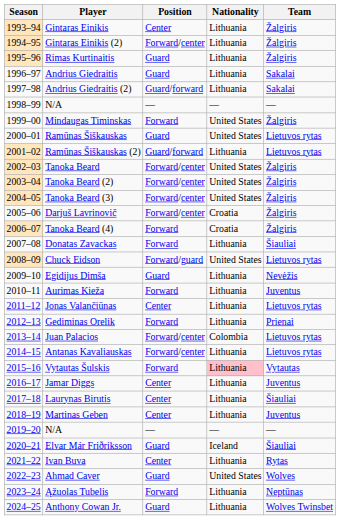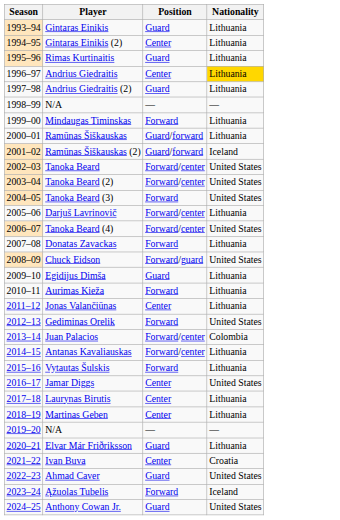- column: Team | Žalgiris | Žalgiris | Žalgiris | Sakalai | Sakalai | — | Žalgiris | Lietuvos rytas | Lietuvos rytas | Žalgiris | Žalgiris | Žalgiris | Žalgiris | Žalgiris | Šiauliai | Lietuvos rytas | Nevėžis | Juventus | Lietuvos rytas | Prienai | Lietuvos rytas | Lietuvos rytas | Vytautas | Juventus | Šiauliai | Juventus | — | Šiauliai | Rytas | Wolves | Neptūnas | Wolves Twinsbet
Gintaras Einikis | Position: Center -> Guard
Gintaras Einikis (2) | Position: Forward/center -> Center
Andrius Giedraitis | Position: Guard -> Center
Andrius Giedraitis | Nationality: no background -> gold background
Andrius Giedraitis (2) | Position: Guard/forward -> Guard
Mindaugas Timinskas | Nationality: United States -> Lithuania
Ramūnas Šiškauskas | Position: Guard -> Guard/forward
Ramūnas Šiškauskas | Nationality: United States -> Lithuania
Ramūnas Šiškauskas (2) | Nationality: Lithuania -> Iceland
Tanoka Beard (3) | Position: Forward/center -> Forward
Darjuš Lavrinovič | Nationality: Croatia -> Lithuania
Tanoka Beard (4) | Position: Forward -> Forward/center
Tanoka Beard (4) | Nationality: Croatia -> United States
Gediminas Orelik | Nationality: Lithuania -> United States
Vytautas Šulskis | Nationality: pink background -> no background
Jamar Diggs | Nationality: Lithuania -> United States
Elvar Már Friðriksson | Nationality: Iceland -> Lithuania
Ivan Buva | Nationality: Lithuania -> Croatia
Ąžuolas Tubelis | Nationality: Lithuania -> Iceland
Anthony Cowan Jr. | Nationality: Lithuania -> United States
